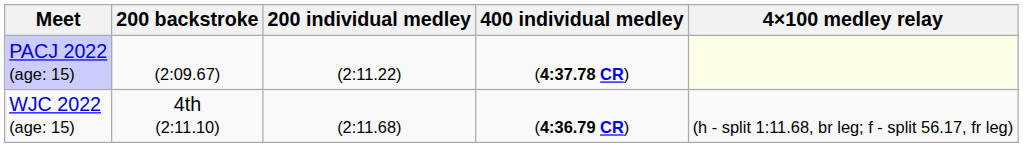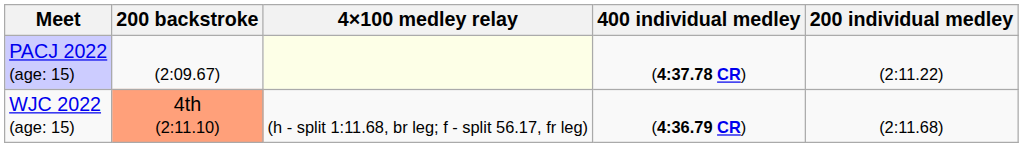columns swapped: 200 individual medley <-> 4×100 medley relay
WJC 2022 (age: 15) | 200 backstroke: no background -> lightsalmon background
